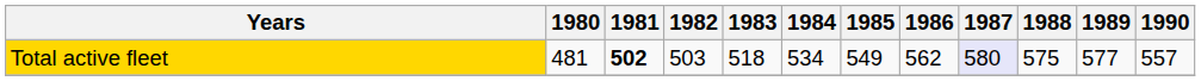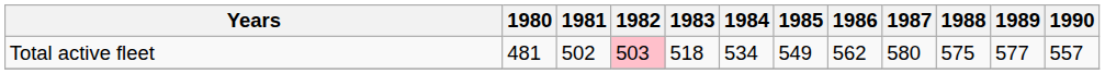row 2 | Years: gold background -> no background
row 2 | 1981: bold -> normal
row 2 | 1982: no background -> pink background
row 2 | 1987: lavender background -> no background
